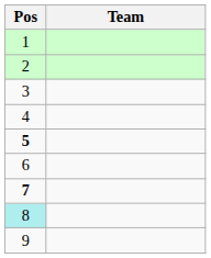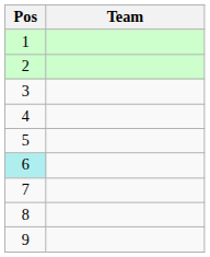5 | Pos: bold -> normal
6 | Pos: no background -> paleturquoise background
7 | Pos: bold -> normal
8 | Pos: paleturquoise background -> no background
